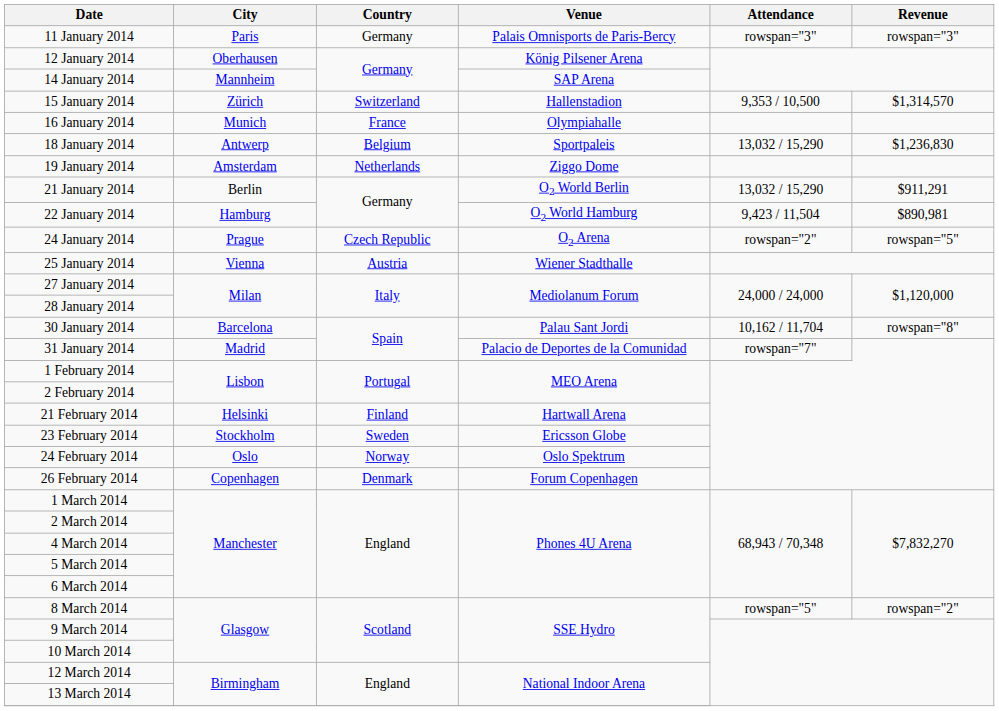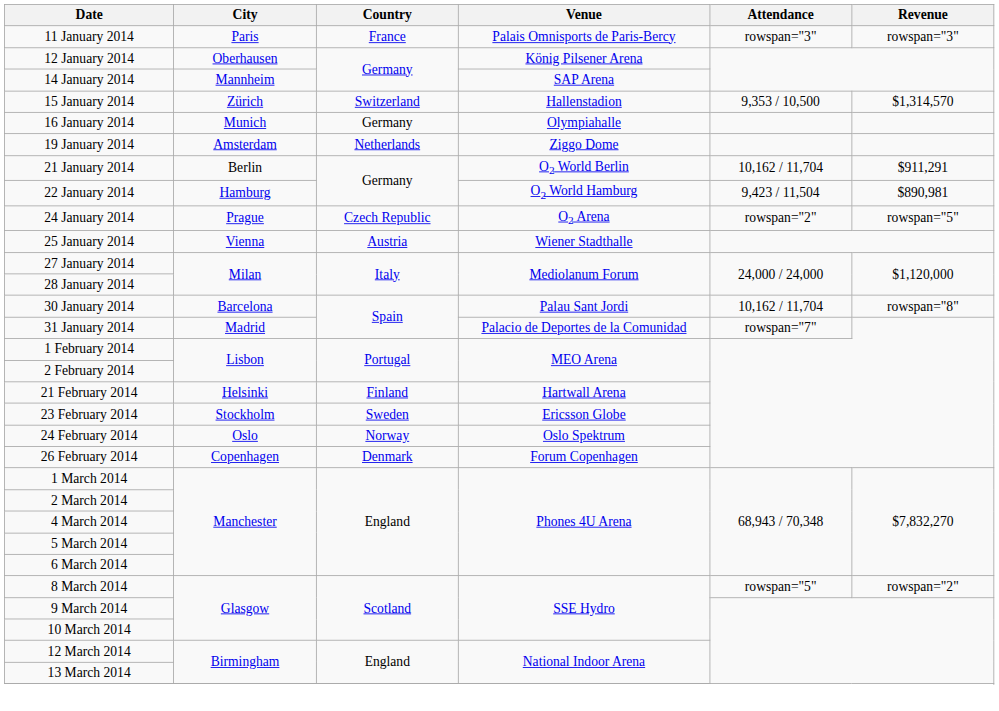11 January 2014 | Country: Germany -> France
16 January 2014 | Country: France -> Germany
- row: 18 January 2014 | Antwerp | Belgium | Sportpaleis | 13,032 / 15,290 | $1,236,830
21 January 2014 | Attendance: 13,032 / 15,290 -> 10,162 / 11,704
